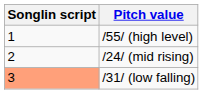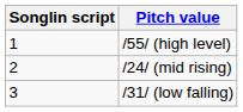/31/ (low falling) | Songlin script: lightsalmon background -> no background
